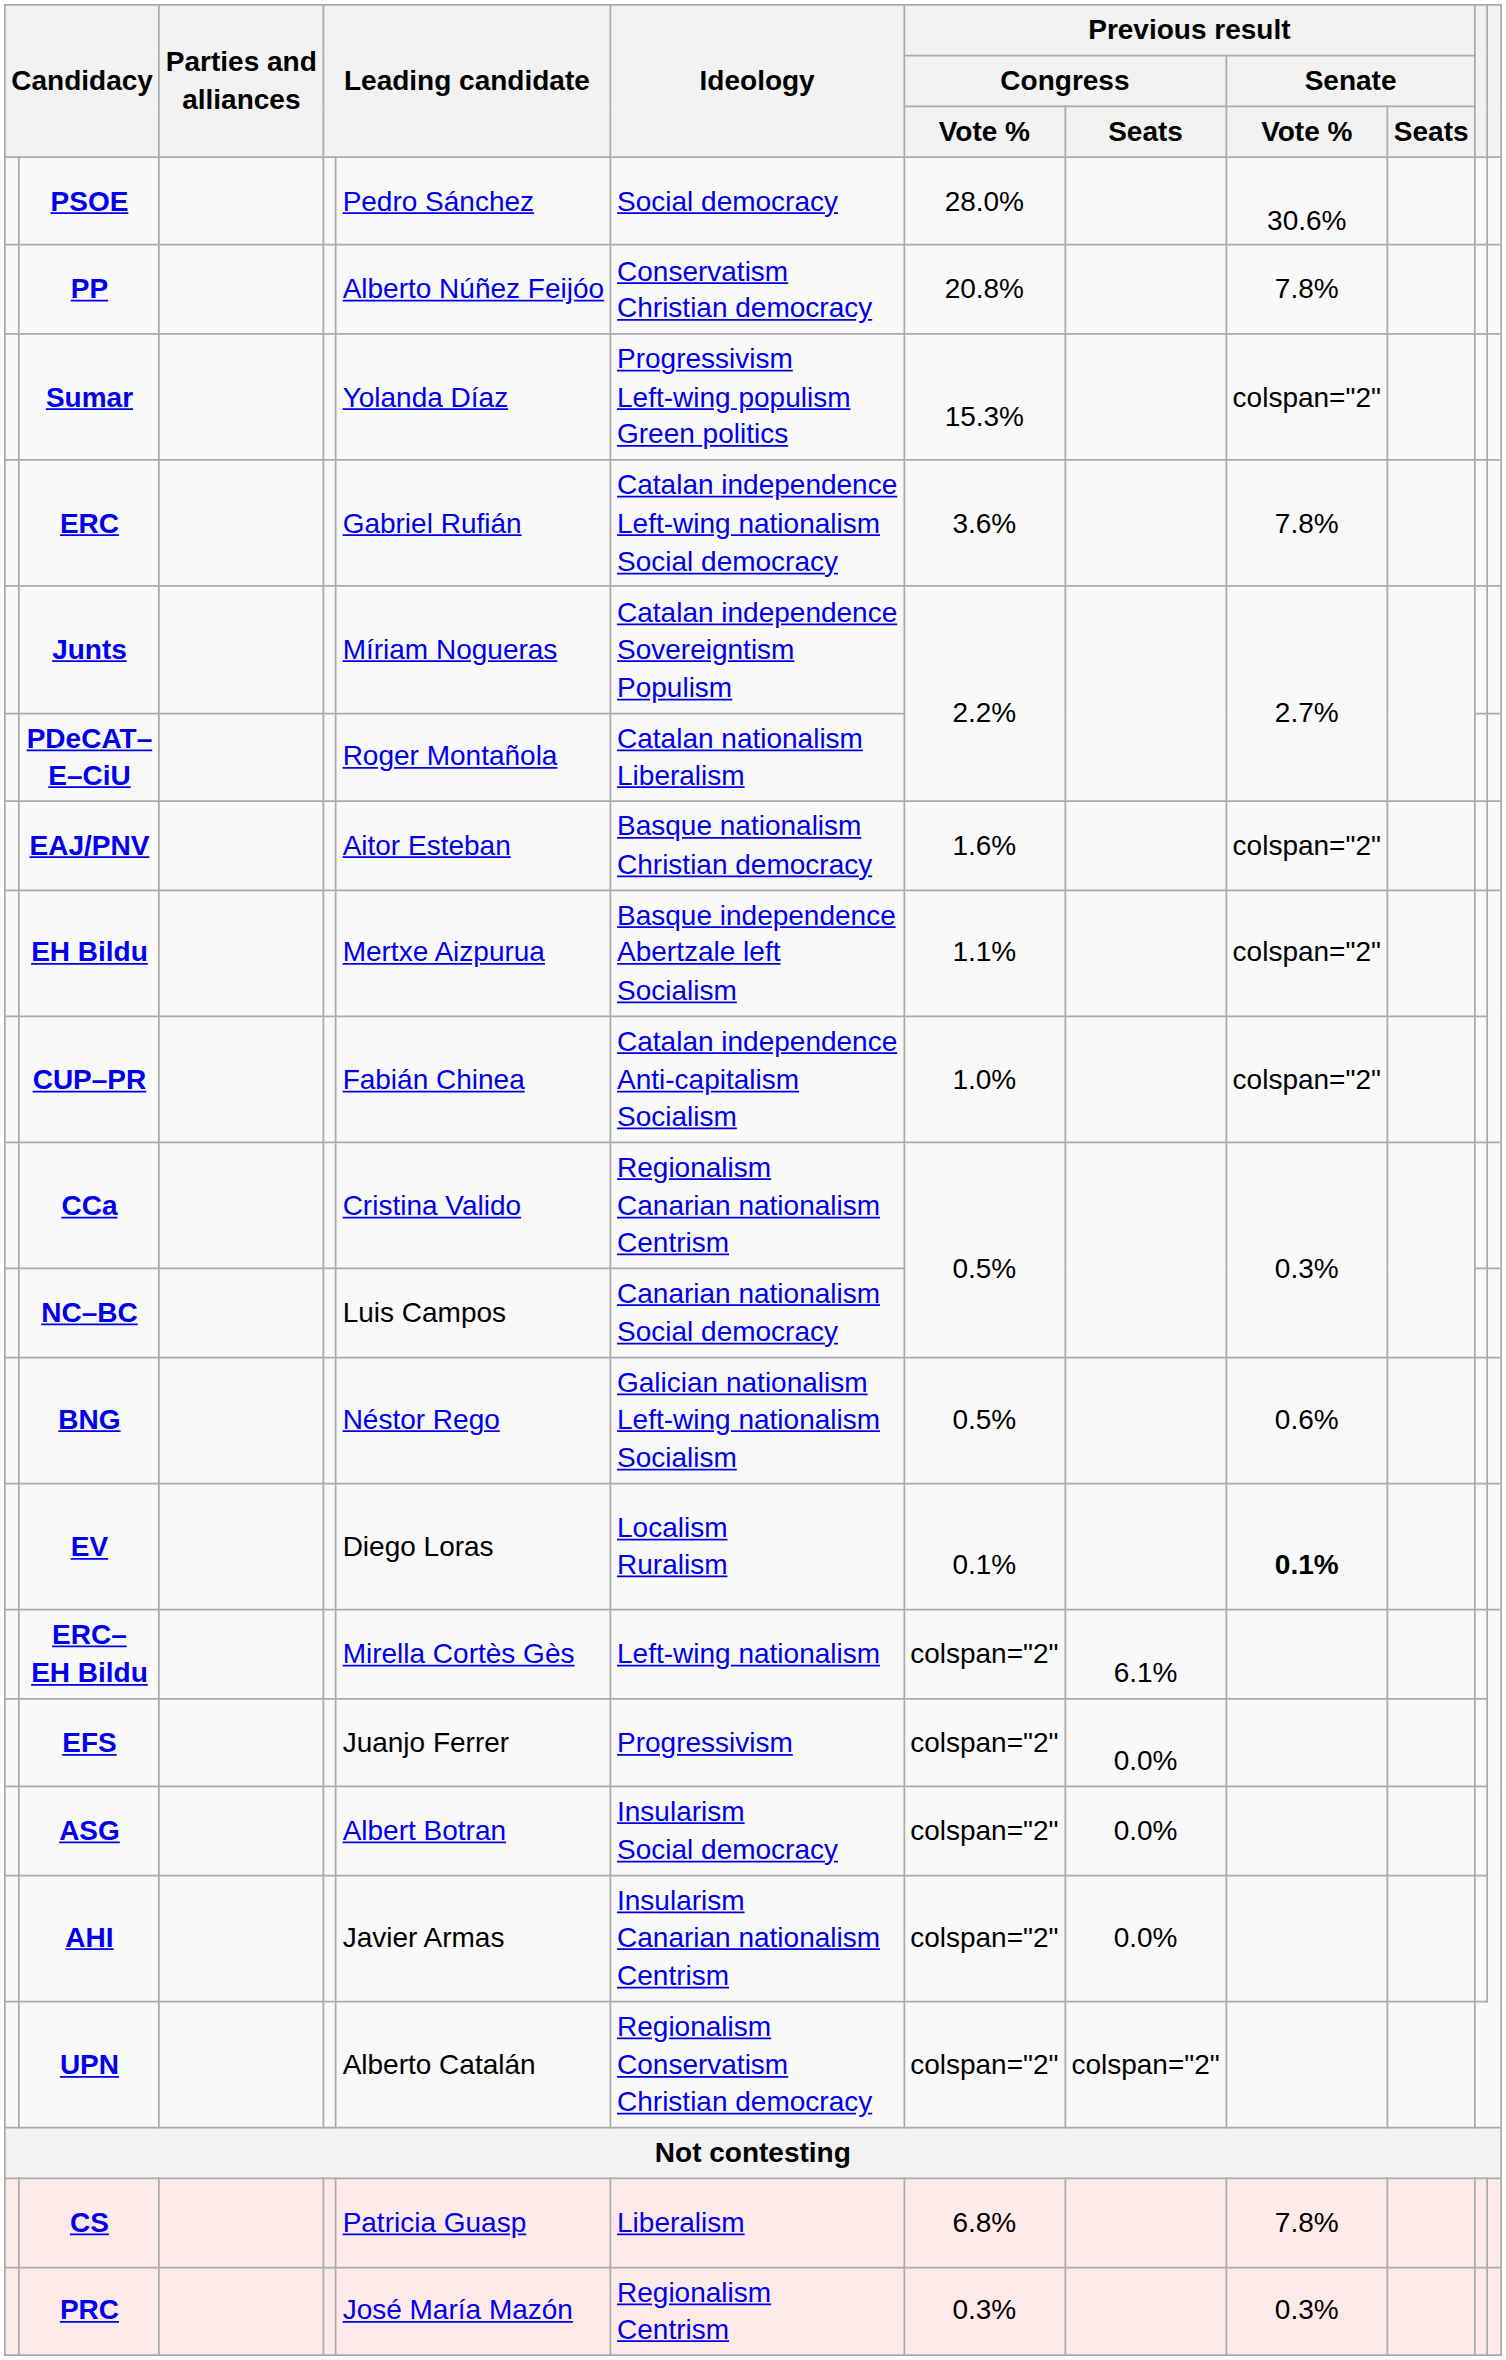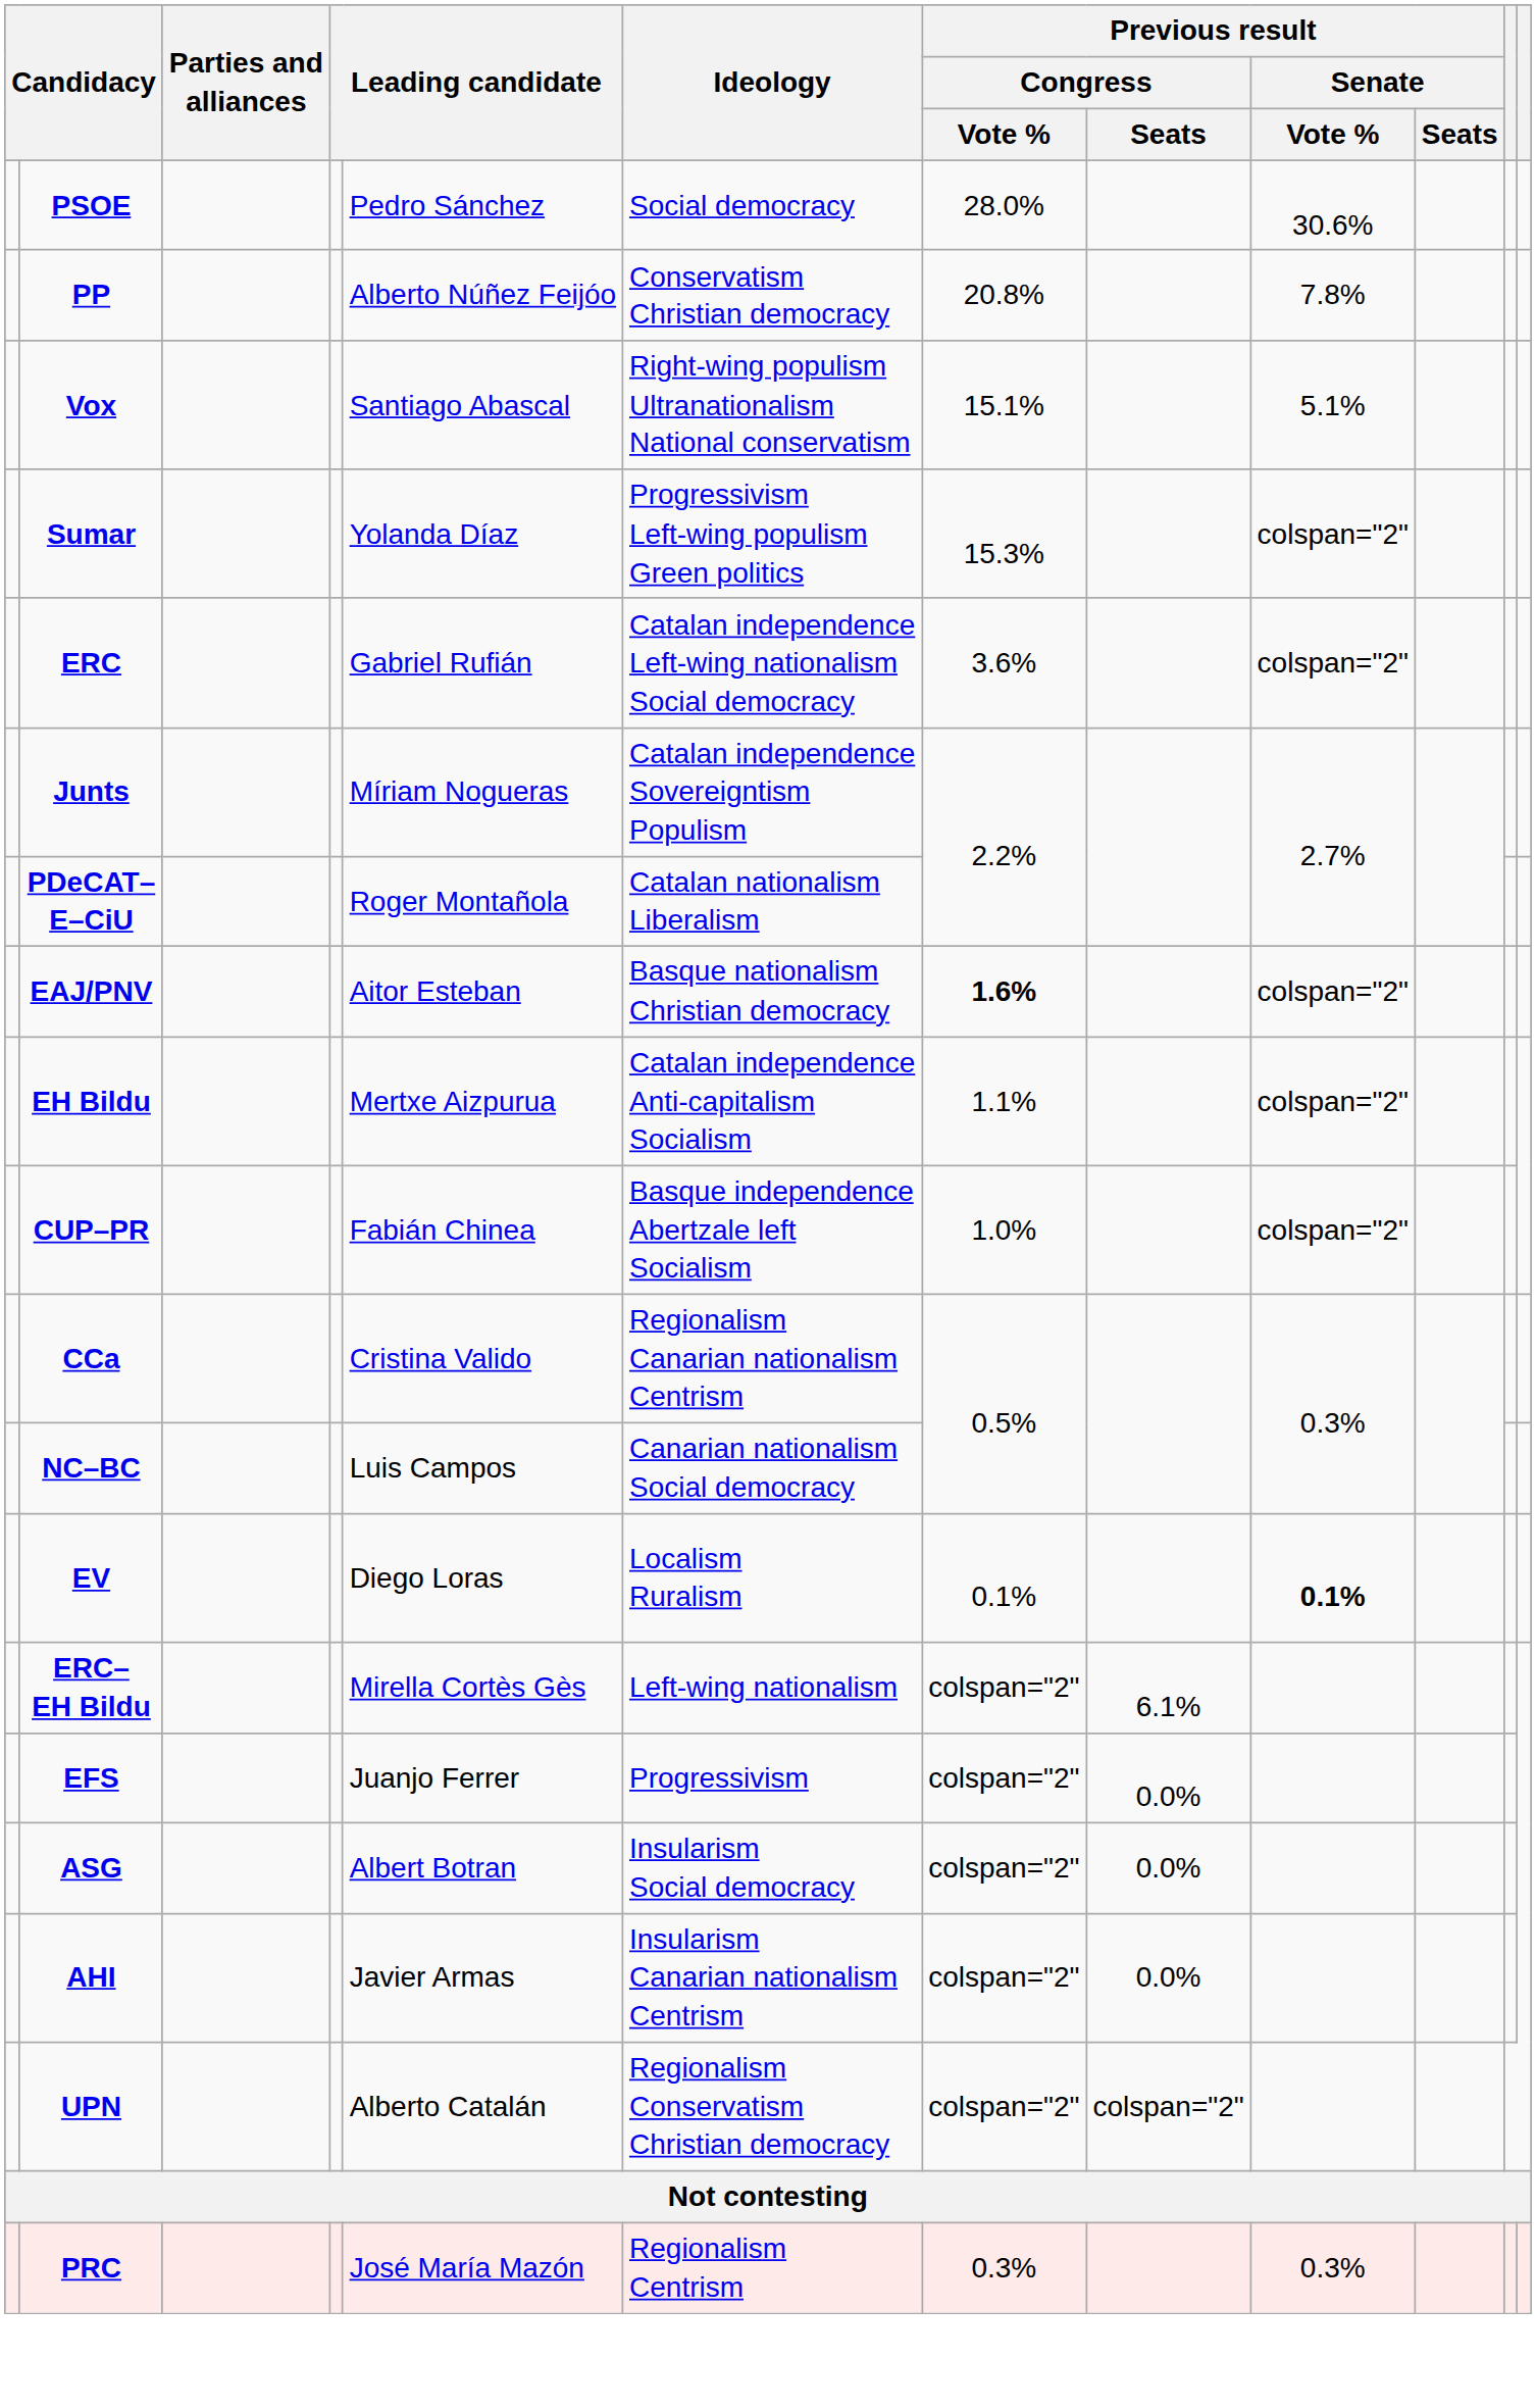+ row: Vox | Santiago Abascal | Right-wing populism Ultranationalism National conservatism | 15.1% | 5.1%
ERC | Previous result / Senate / Vote %: 7.8% -> colspan="2"
EAJ/PNV | Previous result / Congress / Vote %: normal -> bold
EH Bildu | Ideology: Basque independence Abertzale left Socialism -> Catalan independence Anti-capitalism Socialism
CUP–PR | Ideology: Catalan independence Anti-capitalism Socialism -> Basque independence Abertzale left Socialism
- row: BNG | Néstor Rego | Galician nationalism Left-wing nationalism Socialism | 0.5% | 0.6%
- row: CS | Patricia Guasp | Liberalism | 6.8% | 7.8%
